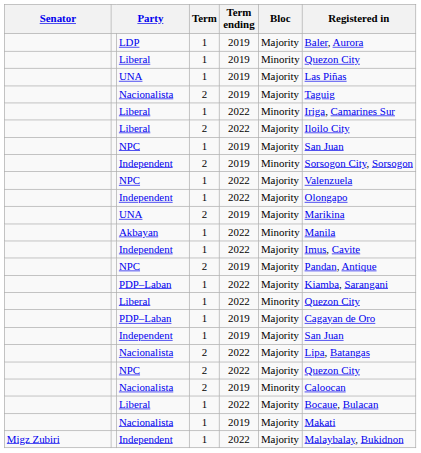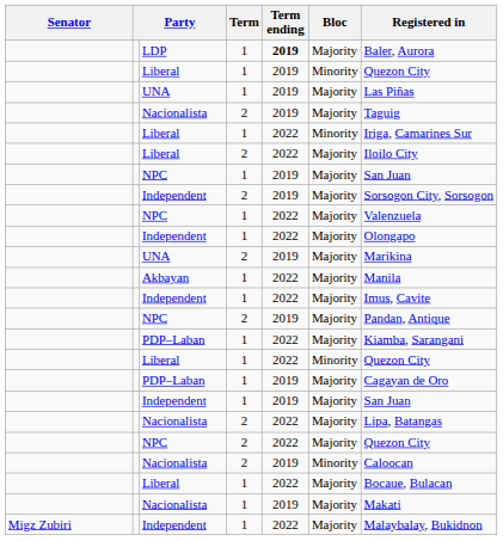LDP | Term ending: normal -> bold
Independent / 2 | Bloc: Minority -> Majority
Akbayan | Bloc: Minority -> Majority
